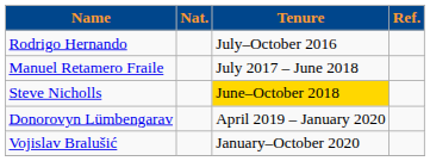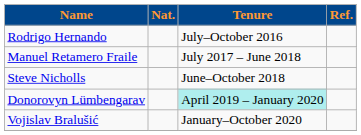Steve Nicholls | Tenure: gold background -> no background
Donorovyn Lümbengarav | Tenure: no background -> paleturquoise background
